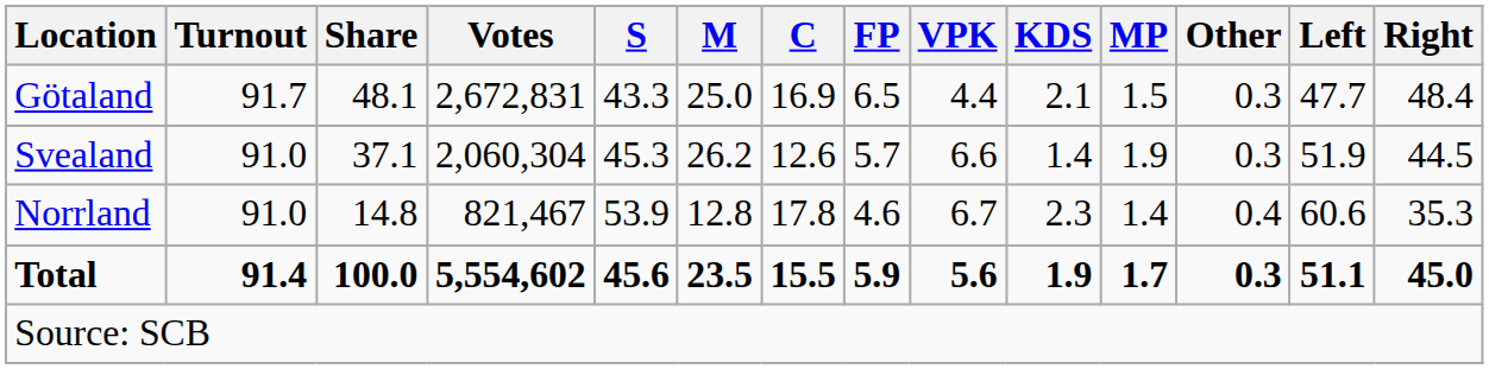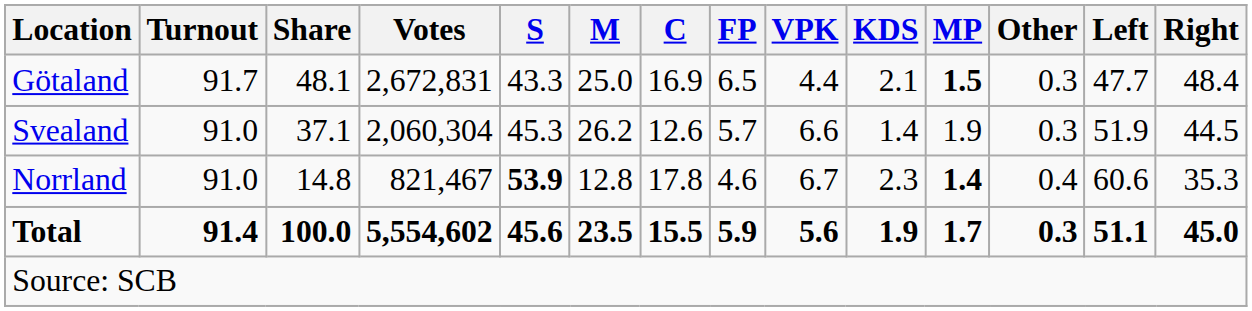Götaland | MP: normal -> bold
Norrland | S: normal -> bold
Norrland | MP: normal -> bold
